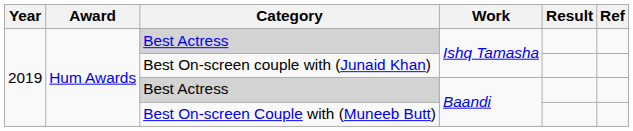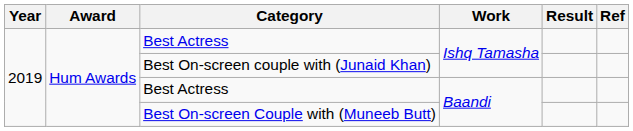Best Actress / Ishq Tamasha | Category: lightgrey background -> no background
Best Actress / Baandi | Category: lightgrey background -> no background
